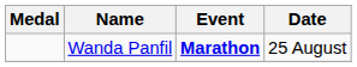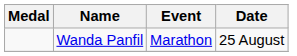Wanda Panfil | Event: bold -> normal
